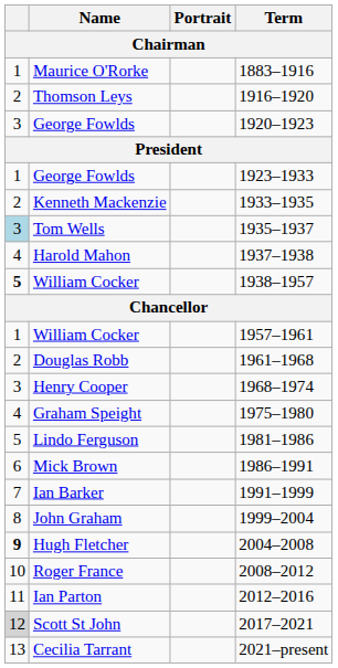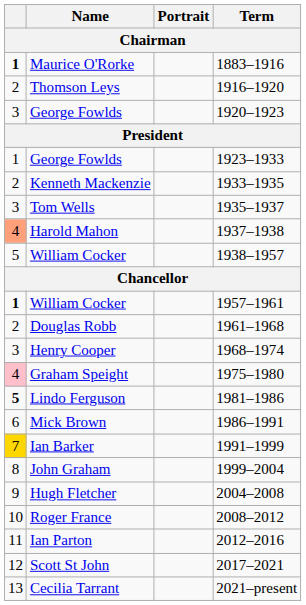Maurice O'Rorke | column 1: normal -> bold
Tom Wells | column 1: lightblue background -> no background
Harold Mahon | column 1: no background -> lightsalmon background
William Cocker / 1938–1957 | column 1: bold -> normal
William Cocker / 1957–1961 | column 1: normal -> bold
Graham Speight | column 1: no background -> pink background
Lindo Ferguson | column 1: normal -> bold
Ian Barker | column 1: no background -> gold background
Hugh Fletcher | column 1: bold -> normal
Scott St John | column 1: lightgrey background -> no background
